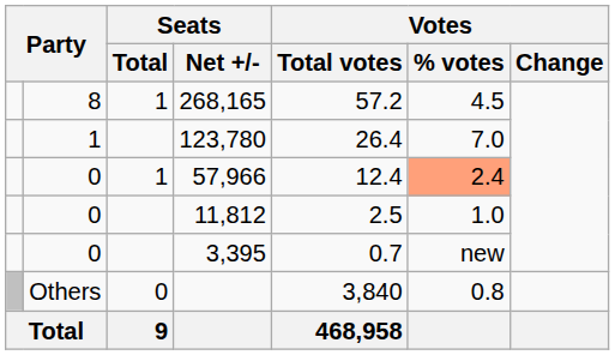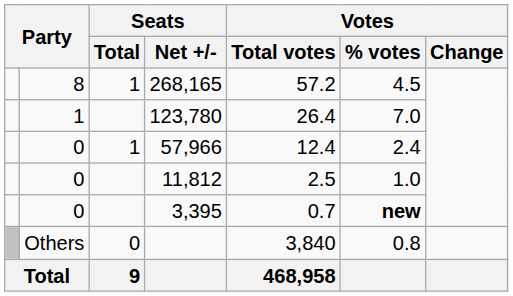57,966 | Votes / % votes: lightsalmon background -> no background
3,395 | Votes / % votes: normal -> bold
